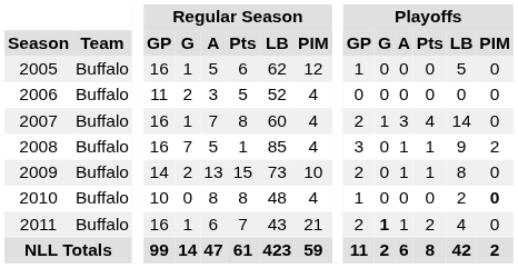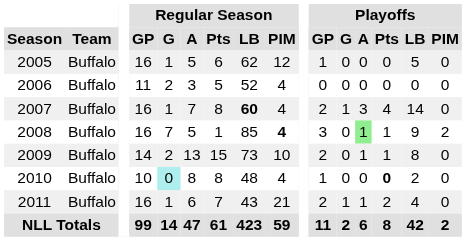2007 | Regular Season / LB: normal -> bold
2008 | Regular Season / PIM: normal -> bold
2008 | Playoffs / A: no background -> lightgreen background
2010 | Regular Season / G: no background -> paleturquoise background
2010 | Playoffs / Pts: normal -> bold
2010 | Playoffs / PIM: bold -> normal
2011 | Playoffs / G: bold -> normal
